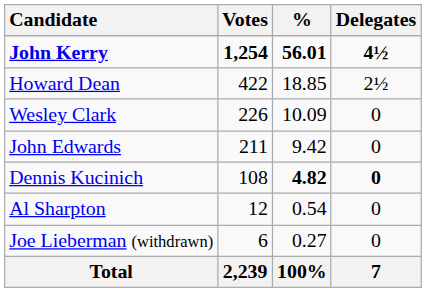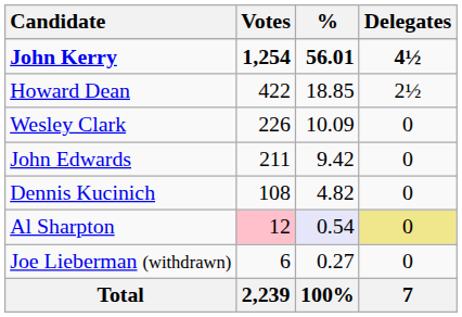Dennis Kucinich | %: bold -> normal
Dennis Kucinich | Delegates: bold -> normal
Al Sharpton | Votes: no background -> pink background
Al Sharpton | %: no background -> lavender background
Al Sharpton | Delegates: no background -> khaki background
